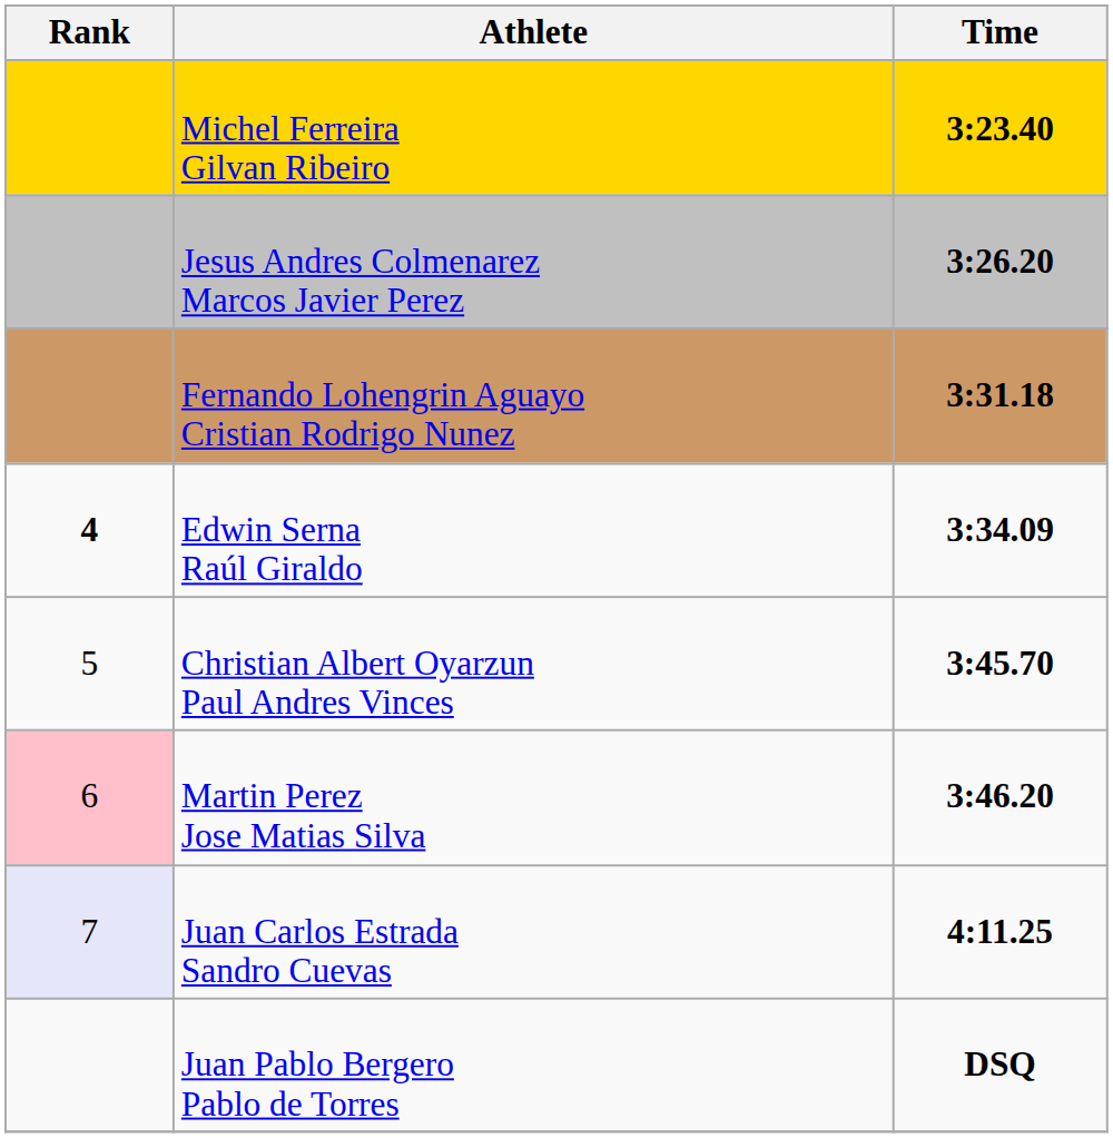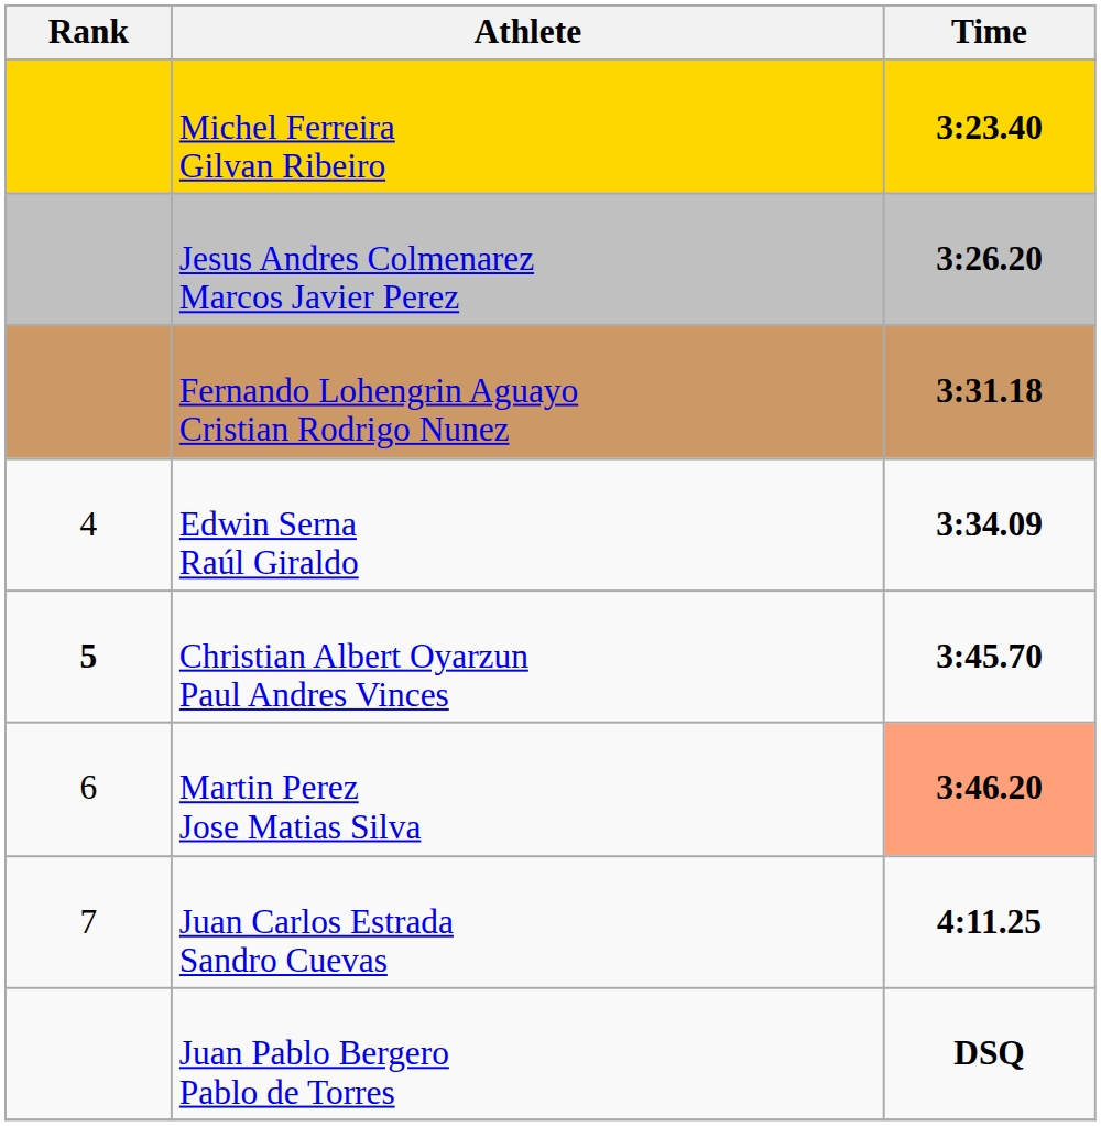Edwin Serna Raúl Giraldo | Rank: bold -> normal
Christian Albert Oyarzun Paul Andres Vinces | Rank: normal -> bold
Martin Perez Jose Matias Silva | Rank: pink background -> no background
Martin Perez Jose Matias Silva | Time: no background -> lightsalmon background
Juan Carlos Estrada Sandro Cuevas | Rank: lavender background -> no background
